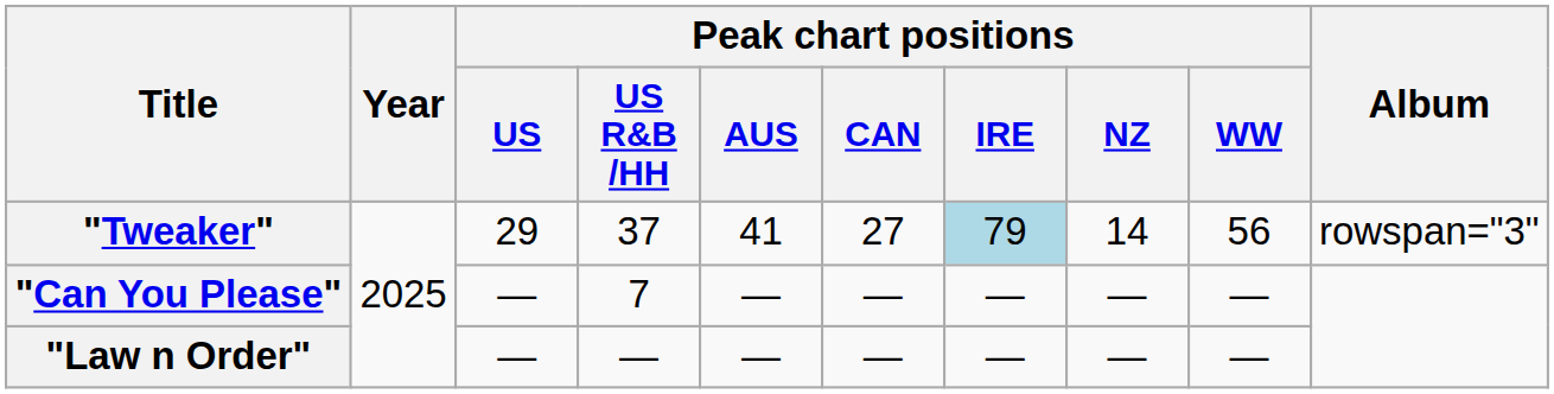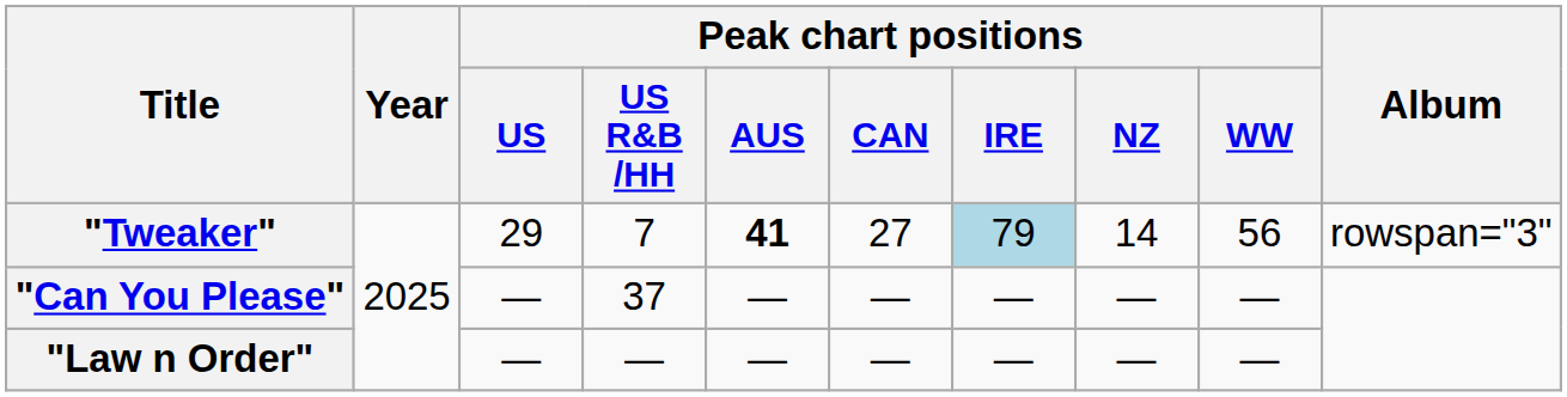"Tweaker" | Peak chart positions / US R&B /HH: 37 -> 7
"Tweaker" | Peak chart positions / AUS: normal -> bold
"Can You Please" | Peak chart positions / US R&B /HH: 7 -> 37
